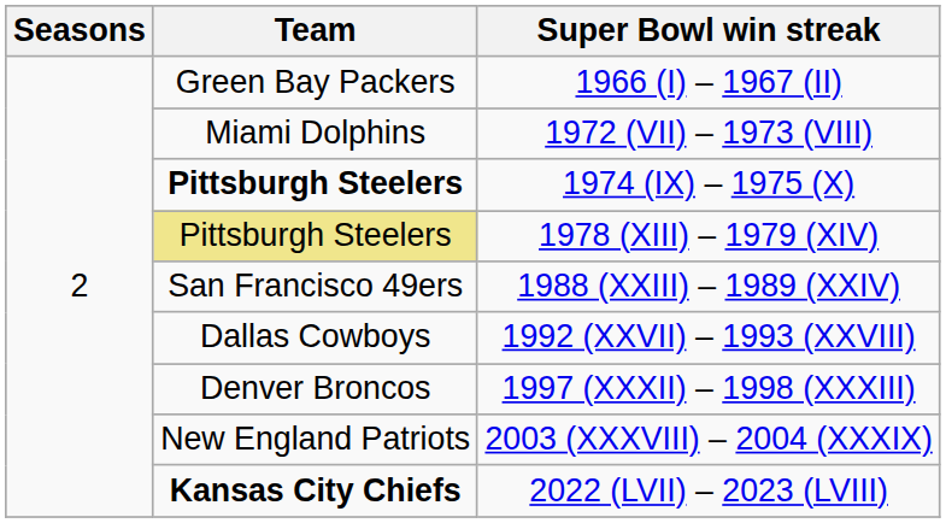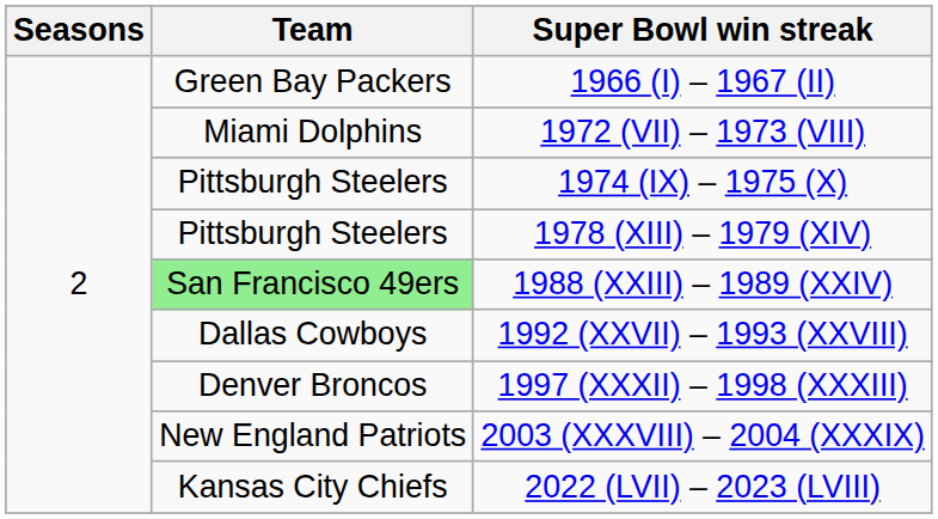1974 (IX) – 1975 (X) | Team: bold -> normal
1978 (XIII) – 1979 (XIV) | Team: khaki background -> no background
1988 (XXIII) – 1989 (XXIV) | Team: no background -> lightgreen background
2022 (LVII) – 2023 (LVIII) | Team: bold -> normal
